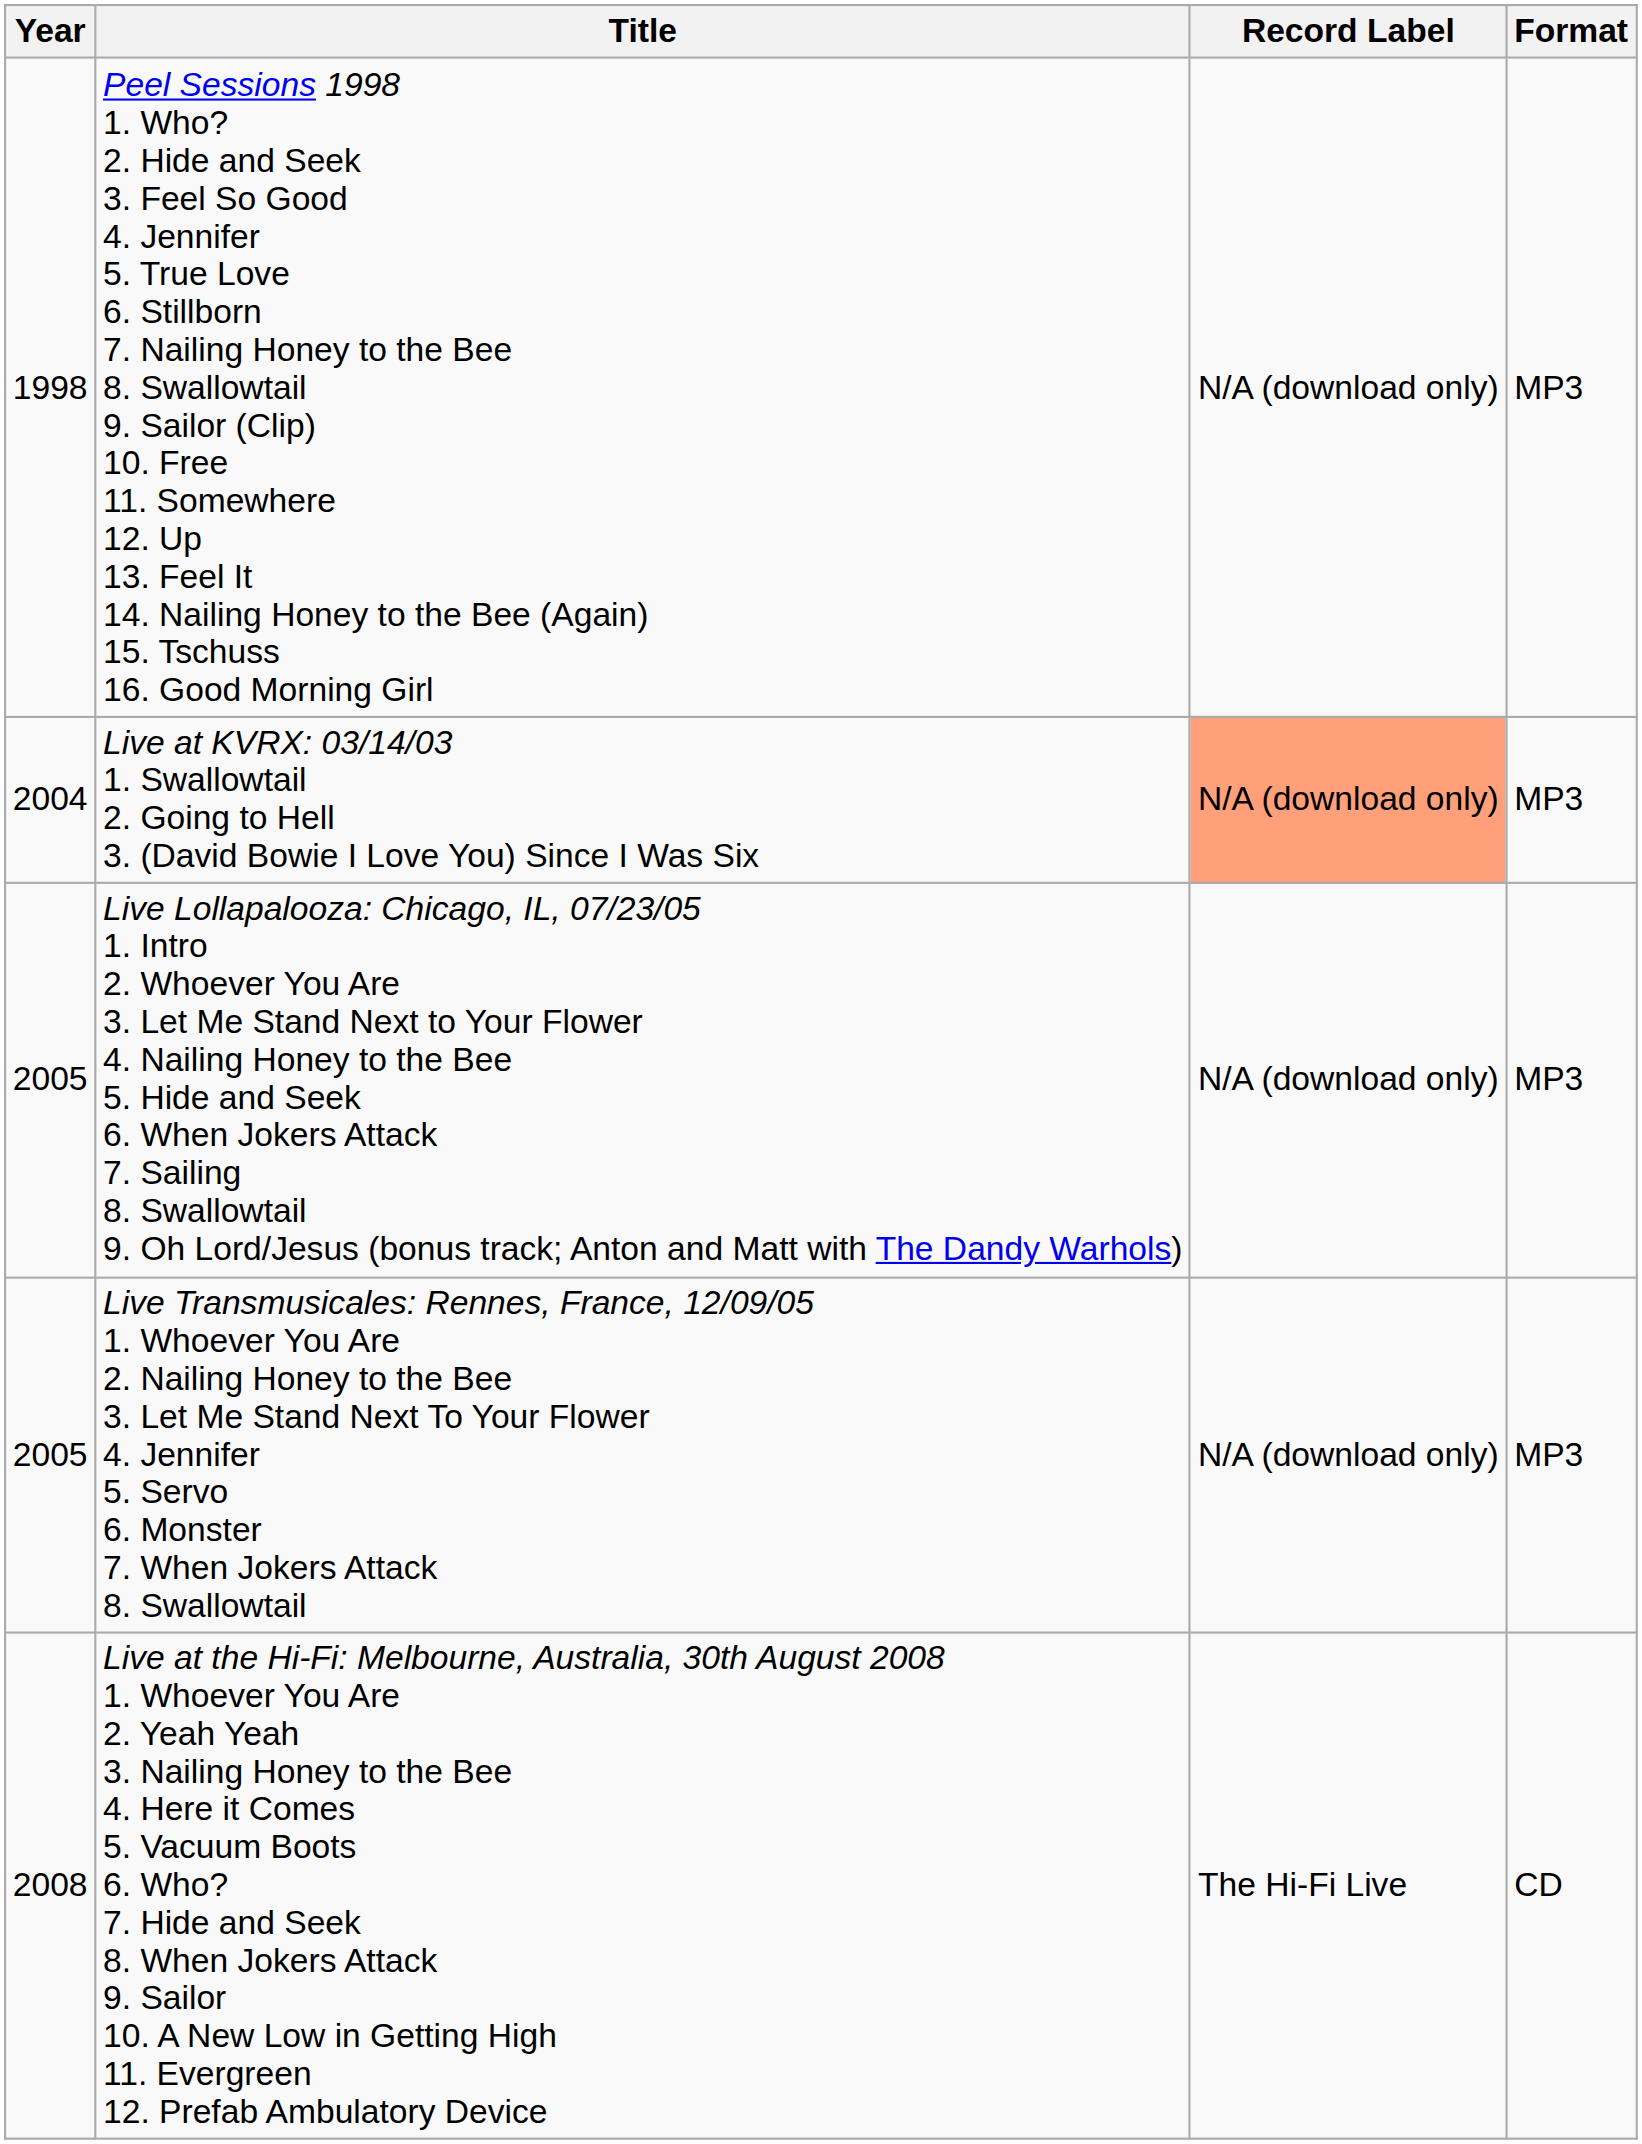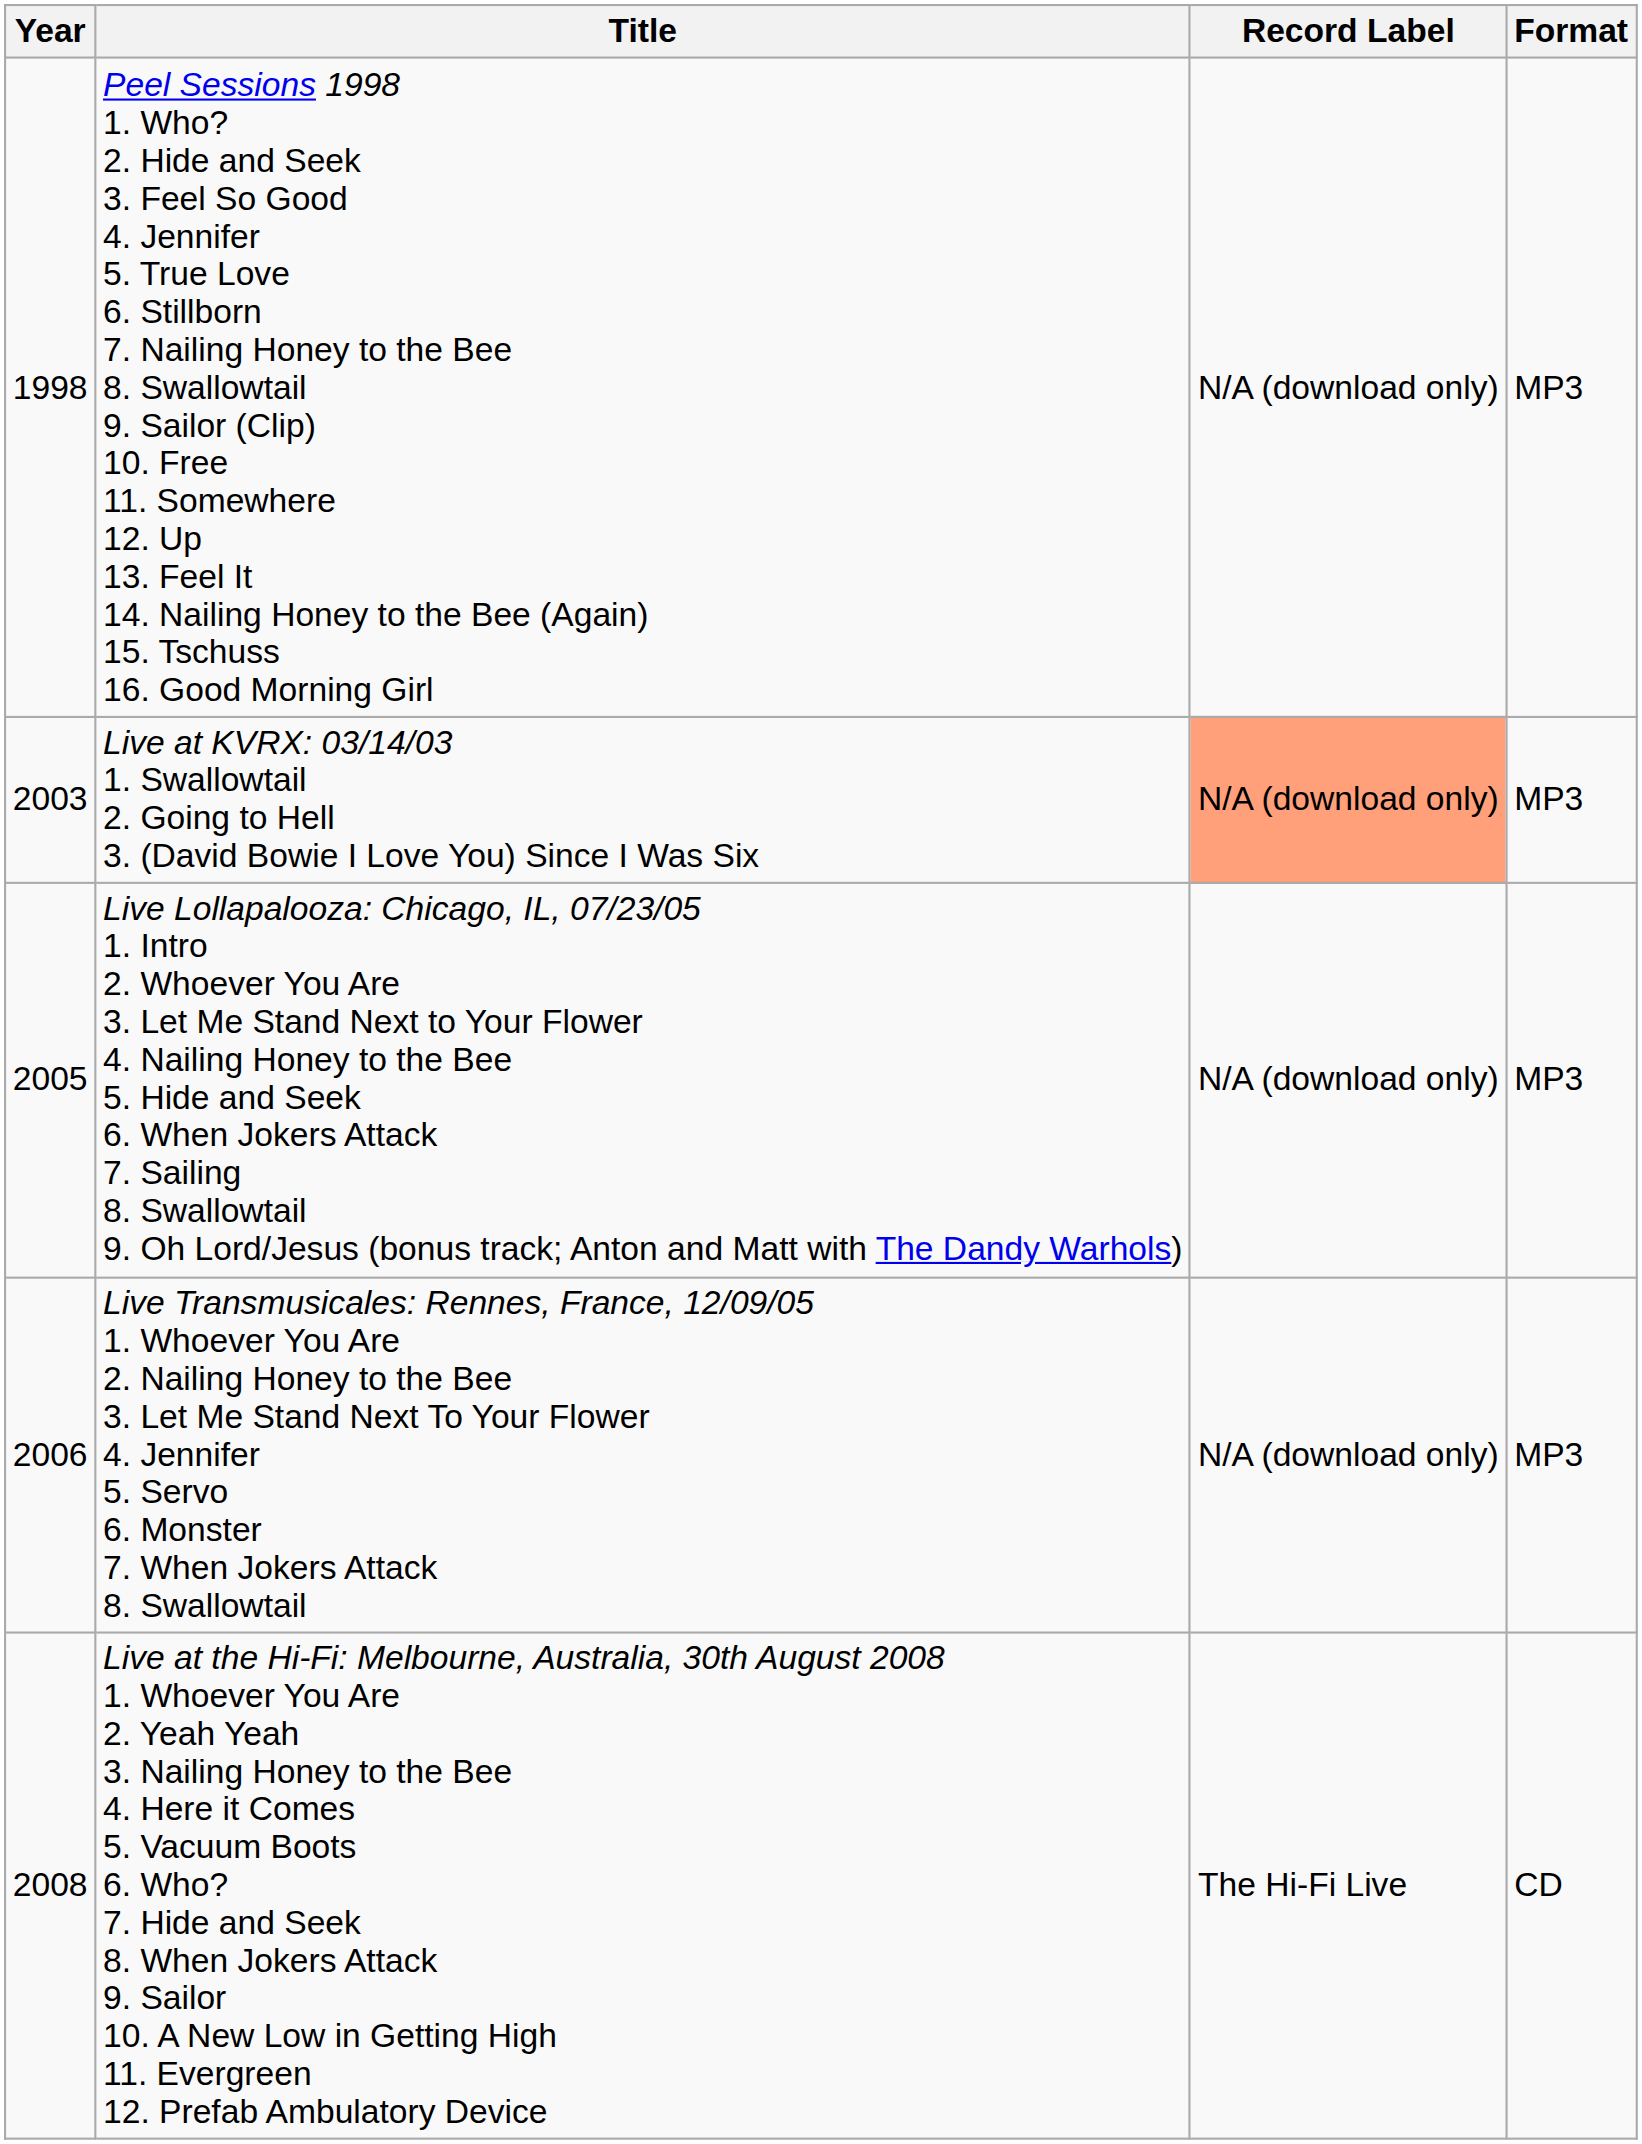row 3 | Year: 2004 -> 2003
row 5 | Year: 2005 -> 2006
